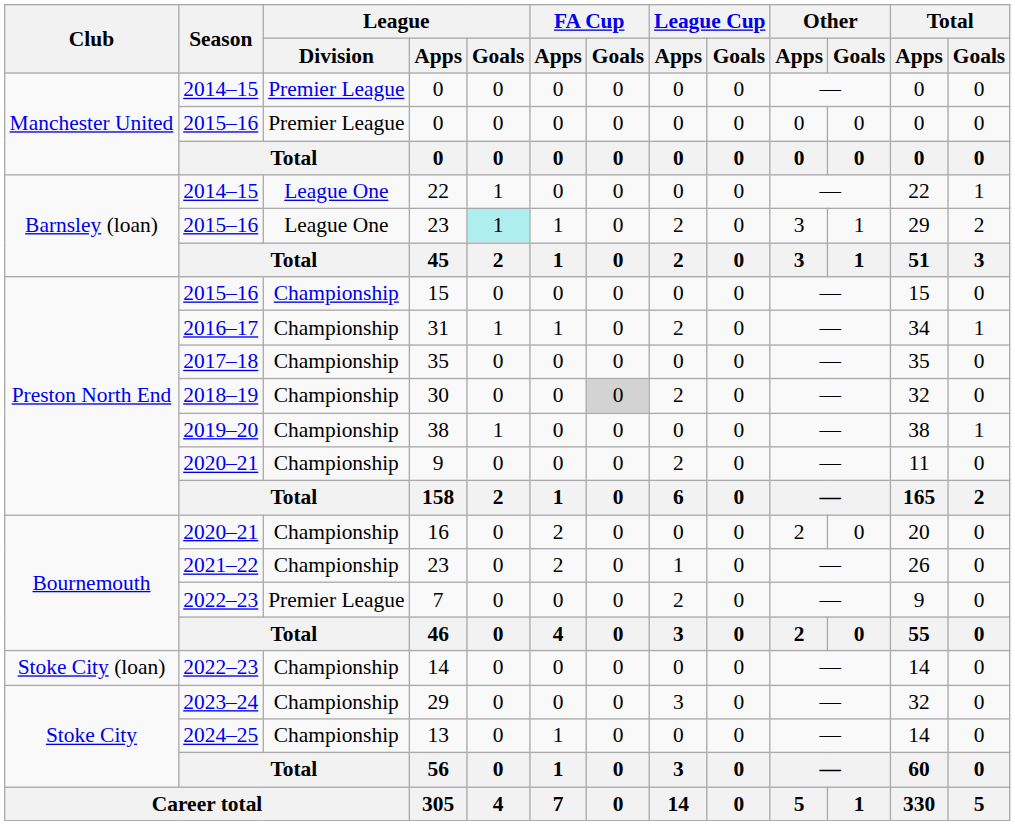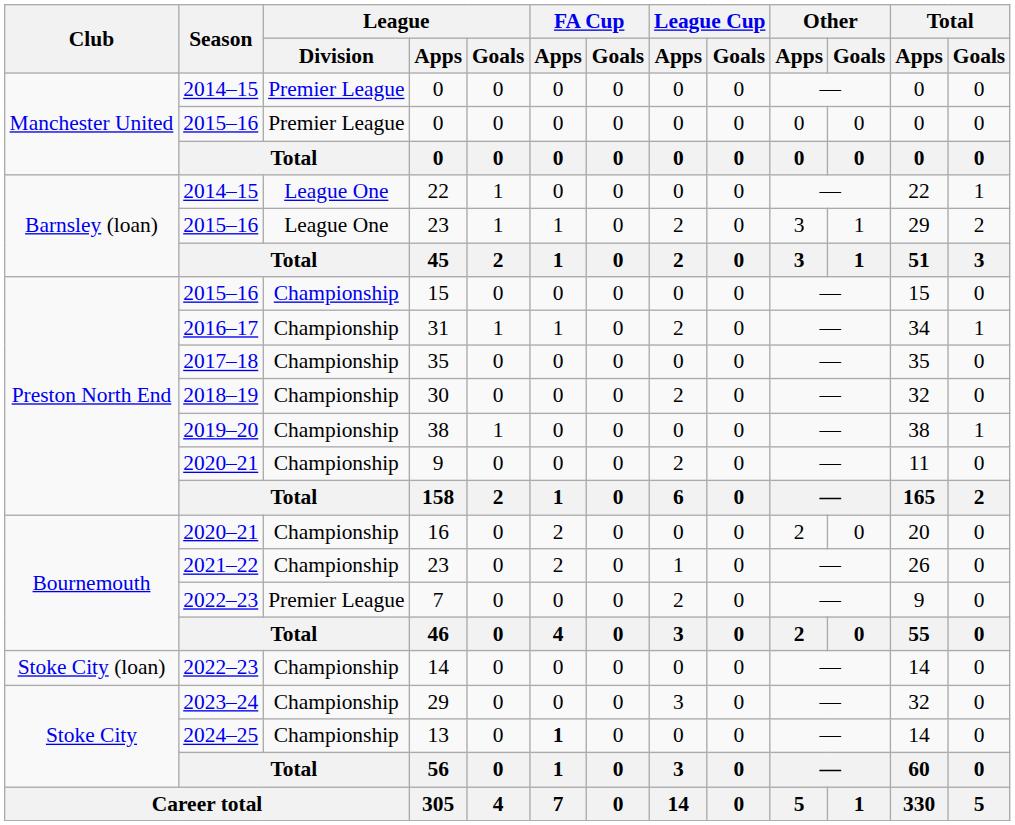2015–16 / 23 | League / Goals: paleturquoise background -> no background
30 | FA Cup / Goals: lightgrey background -> no background
13 | FA Cup / Apps: normal -> bold
